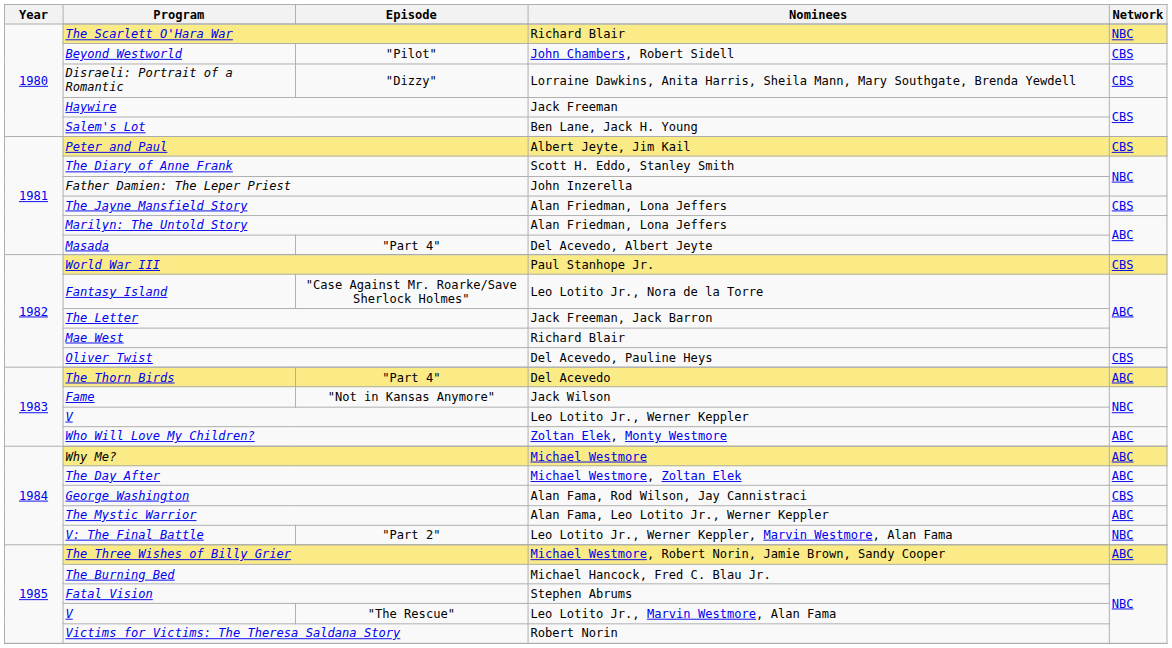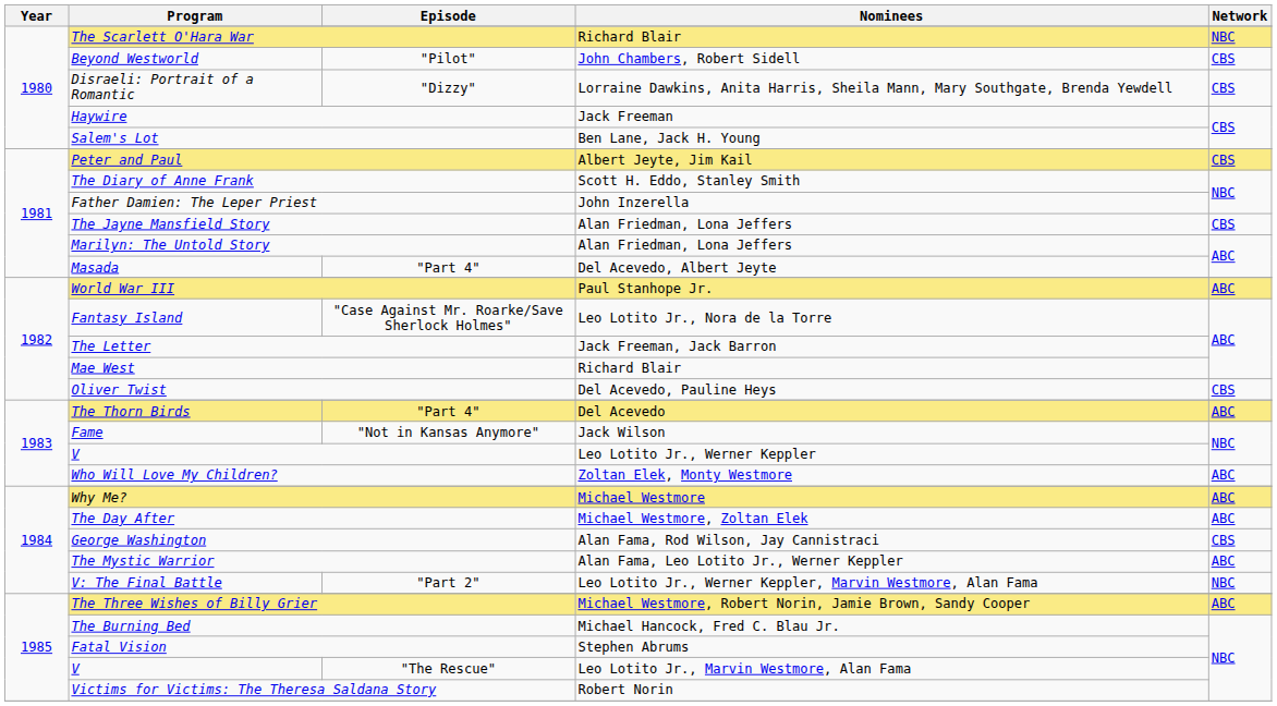World War III | Network: CBS -> ABC
